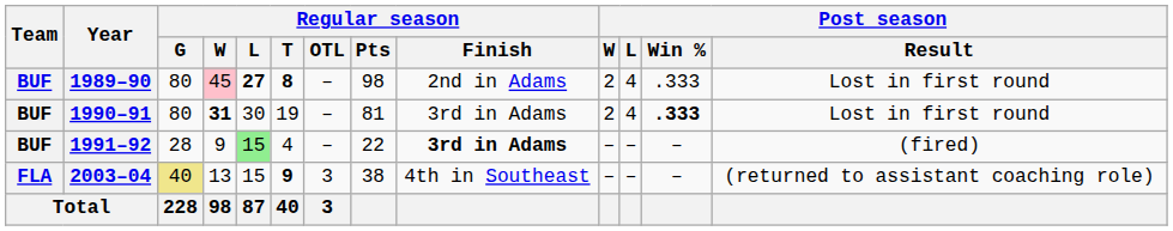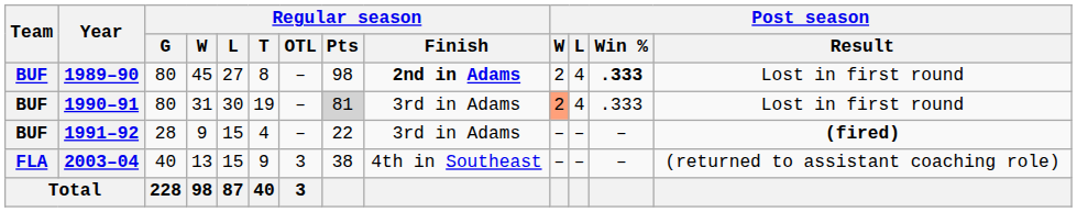1989–90 | Regular season / W: pink background -> no background
1989–90 | Regular season / L: bold -> normal
1989–90 | Regular season / T: bold -> normal
1989–90 | Regular season / Finish: normal -> bold
1989–90 | Post season / Win %: normal -> bold
1990–91 | Regular season / W: bold -> normal
1990–91 | Regular season / Pts: no background -> lightgrey background
1990–91 | Post season / W: no background -> lightsalmon background
1990–91 | Post season / Win %: bold -> normal
1991–92 | Regular season / L: lightgreen background -> no background
1991–92 | Regular season / Finish: bold -> normal
1991–92 | Post season / Result: normal -> bold
2003–04 | Regular season / G: khaki background -> no background
2003–04 | Regular season / T: bold -> normal
